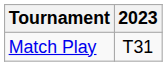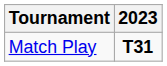Match Play | 2023: normal -> bold
